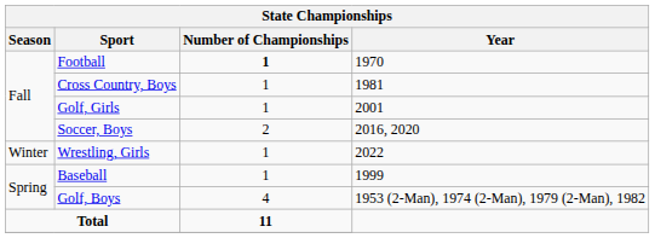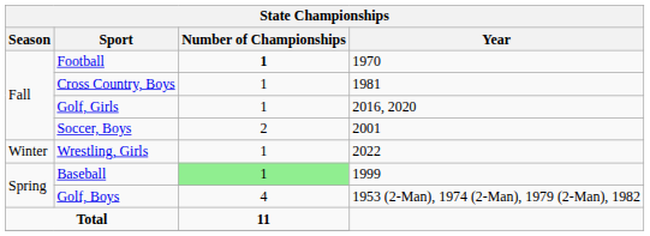Golf, Girls | Year: 2001 -> 2016, 2020
Soccer, Boys | Year: 2016, 2020 -> 2001
Baseball | Number of Championships: no background -> lightgreen background
